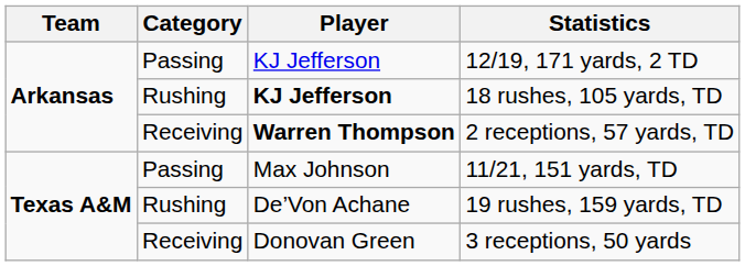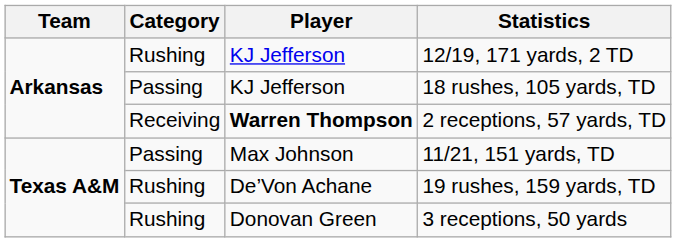12/19, 171 yards, 2 TD | Category: Passing -> Rushing
18 rushes, 105 yards, TD | Category: Rushing -> Passing
18 rushes, 105 yards, TD | Player: bold -> normal
3 receptions, 50 yards | Category: Receiving -> Rushing
